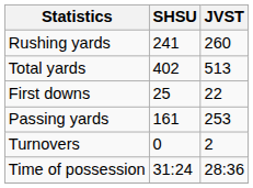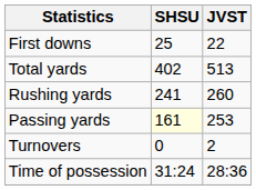rows swapped: First downs <-> Rushing yards
Passing yards | SHSU: no background -> lightyellow background
